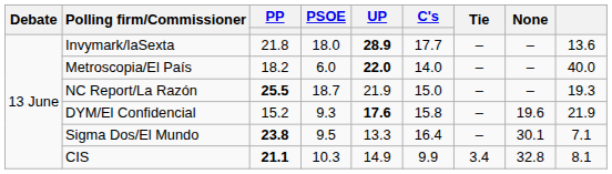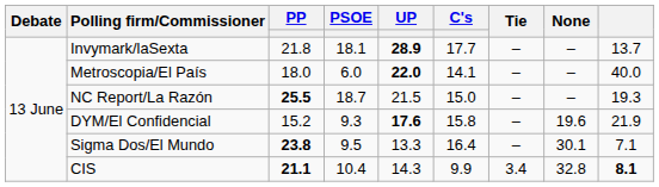Invymark/laSexta | PSOE: 18.0 -> 18.1
Invymark/laSexta | column 9: 13.6 -> 13.7
Metroscopia/El País | PP: 18.2 -> 18.0
Metroscopia/El País | C's: 14.0 -> 14.1
NC Report/La Razón | UP: 21.9 -> 21.5
CIS | PSOE: 10.3 -> 10.4
CIS | UP: 14.9 -> 14.3
CIS | column 9: normal -> bold
